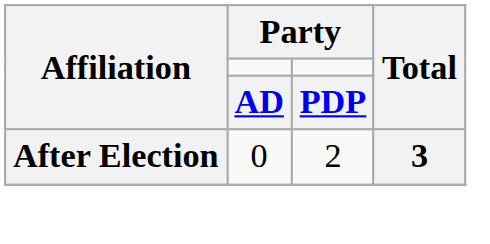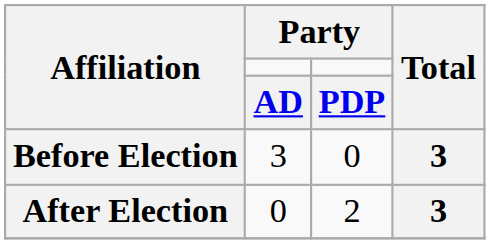+ row: Before Election | 3 | 0 | 3
